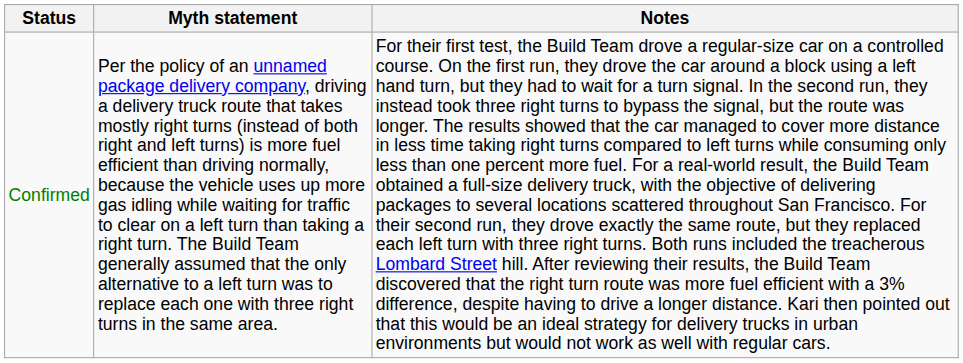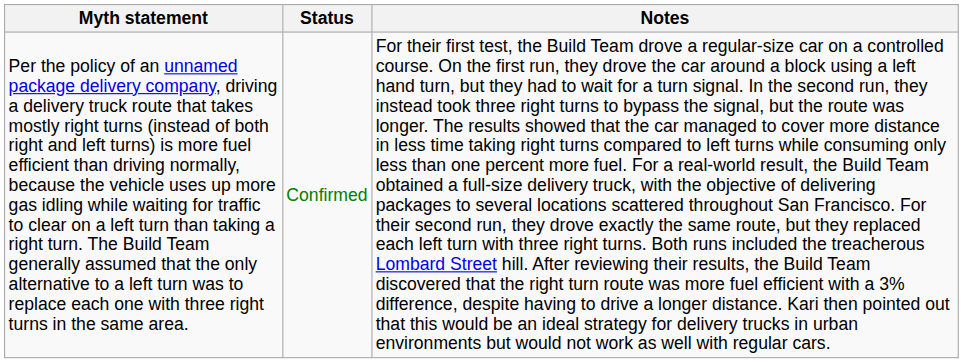columns swapped: Myth statement <-> Status
